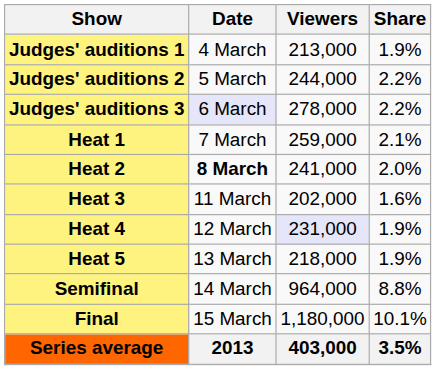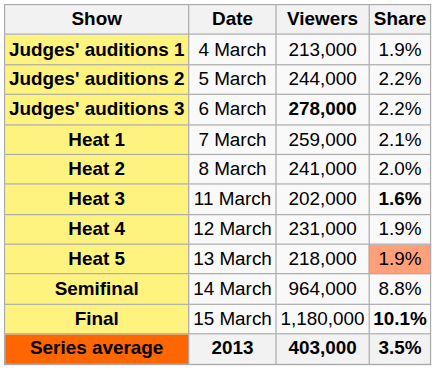Judges' auditions 3 | Date: lavender background -> no background
Judges' auditions 3 | Viewers: normal -> bold
Heat 2 | Date: bold -> normal
Heat 3 | Share: normal -> bold
Heat 4 | Viewers: lavender background -> no background
Heat 5 | Share: no background -> lightsalmon background
Final | Share: normal -> bold
